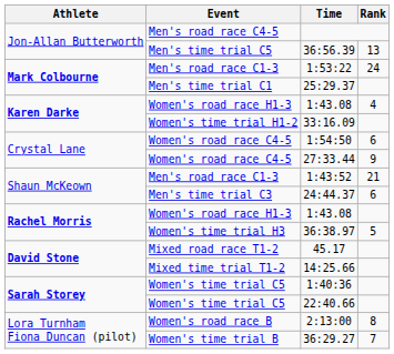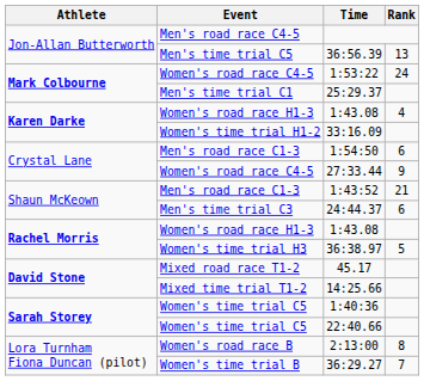1:53:22 | Event: Men's road race C1-3 -> Women's road race C4-5
1:54:50 | Event: Women's road race C4-5 -> Men's road race C1-3
